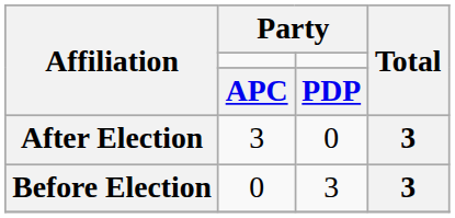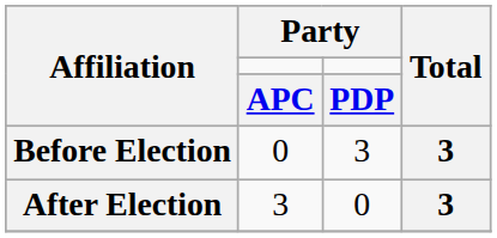rows swapped: Before Election <-> After Election
